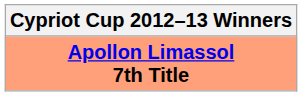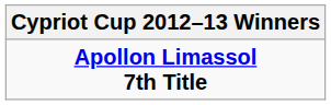row 2 | column 1: lightsalmon background -> no background
